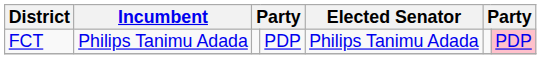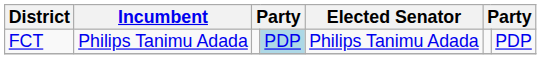FCT | column 4: no background -> lightblue background
FCT | column 7: pink background -> no background
